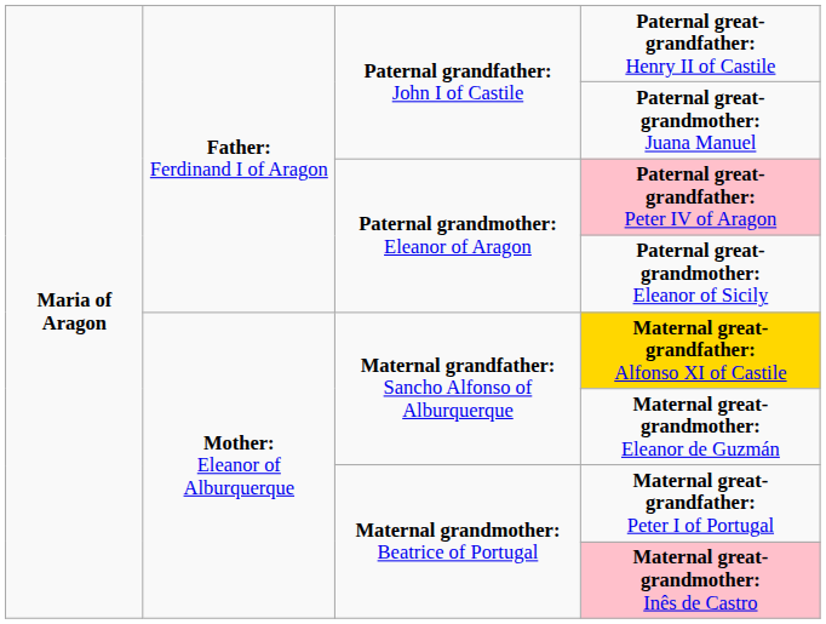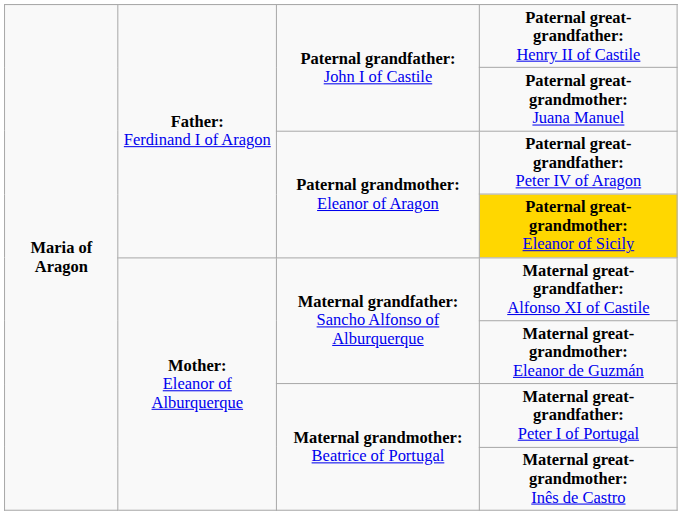Paternal great-grandfather: Peter IV of Aragon | column 4: pink background -> no background
Paternal great-grandmother: Eleanor of Sicily | column 4: no background -> gold background
Maternal great-grandfather: Alfonso XI of Castile | column 4: gold background -> no background
Maternal great-grandmother: Inês de Castro | column 4: pink background -> no background
